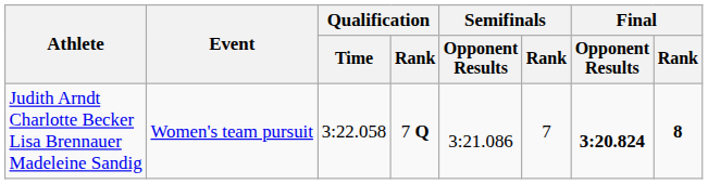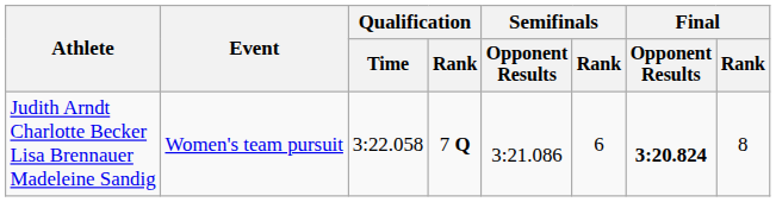row 3 | Semifinals / Rank: 7 -> 6
row 3 | Final / Rank: bold -> normal
